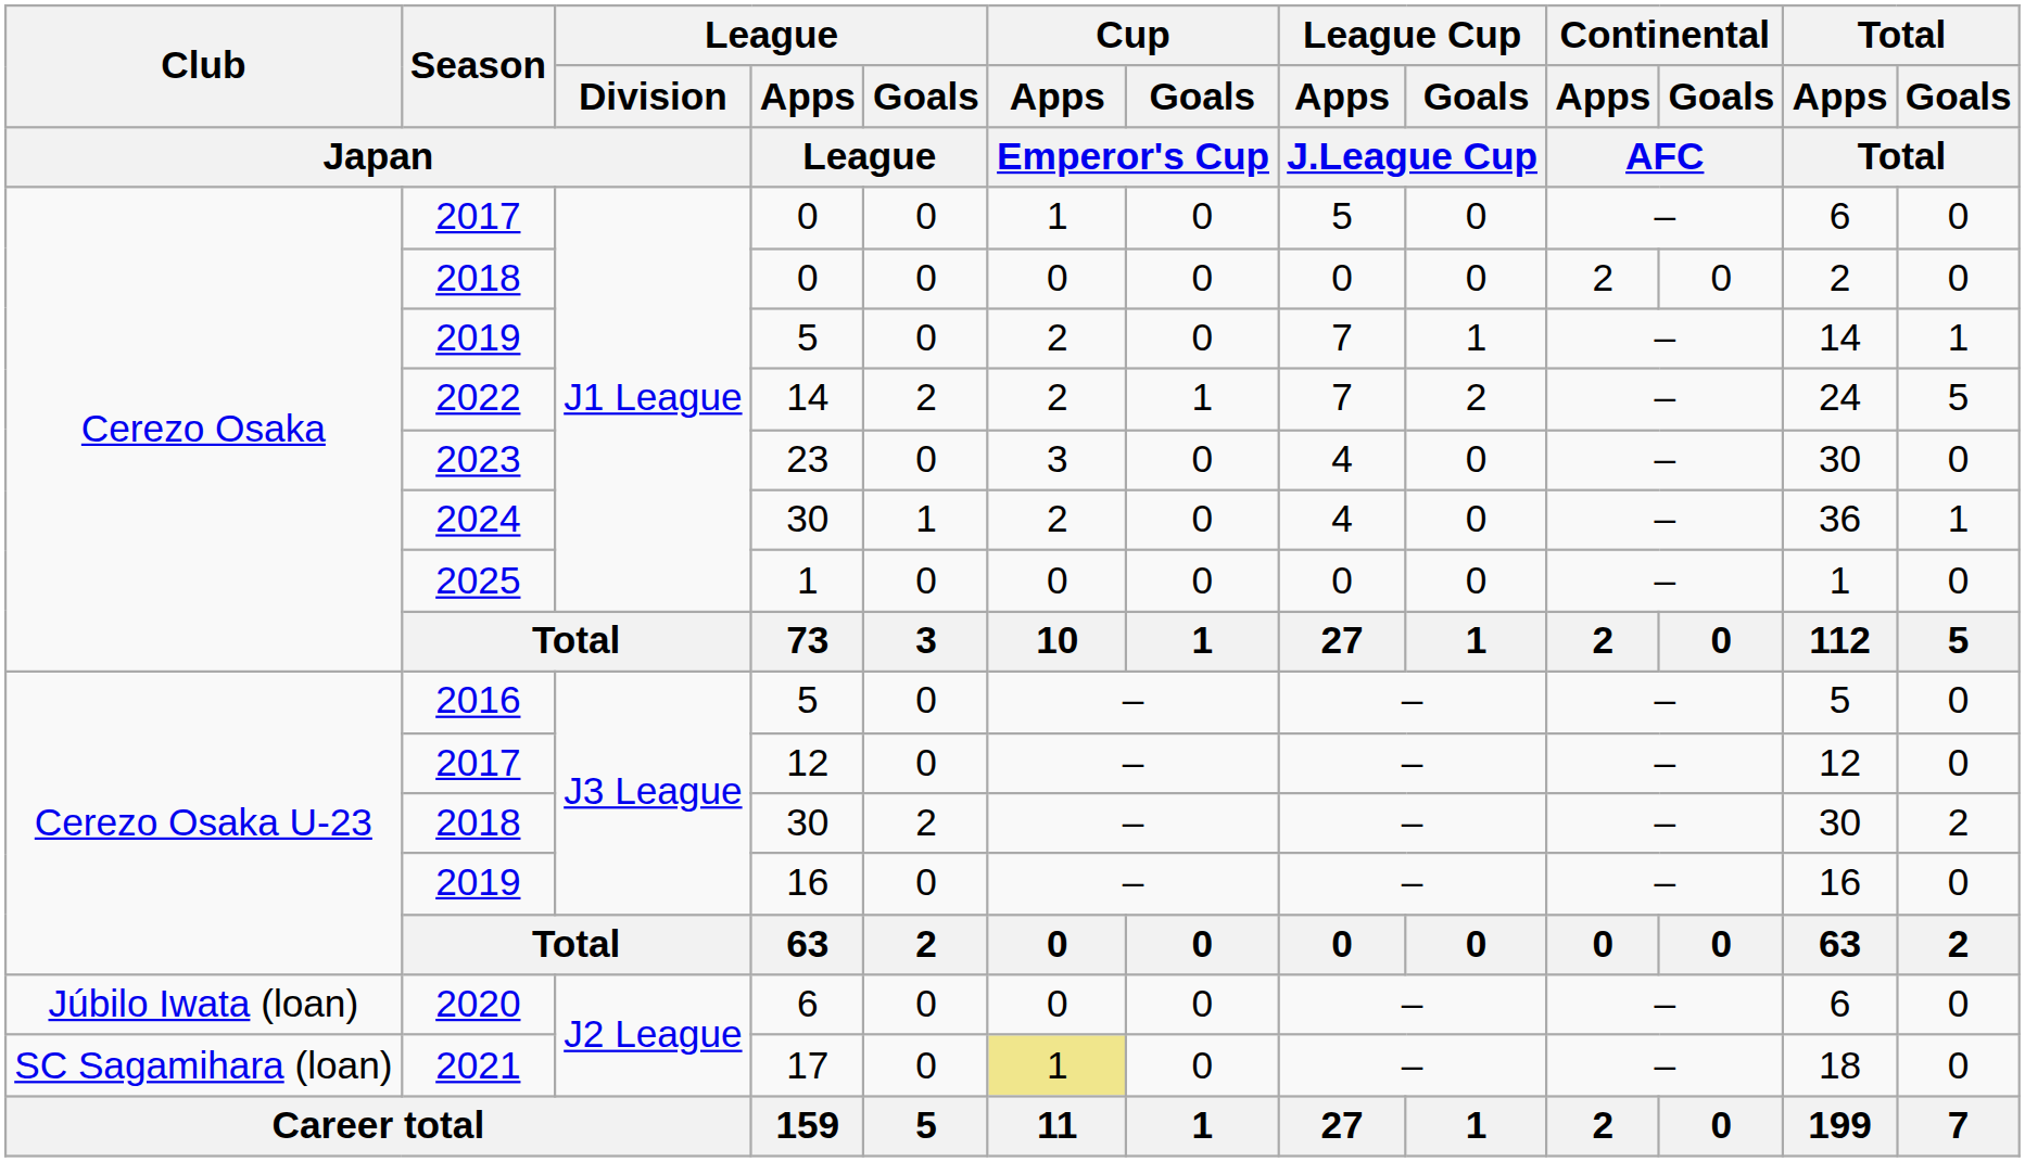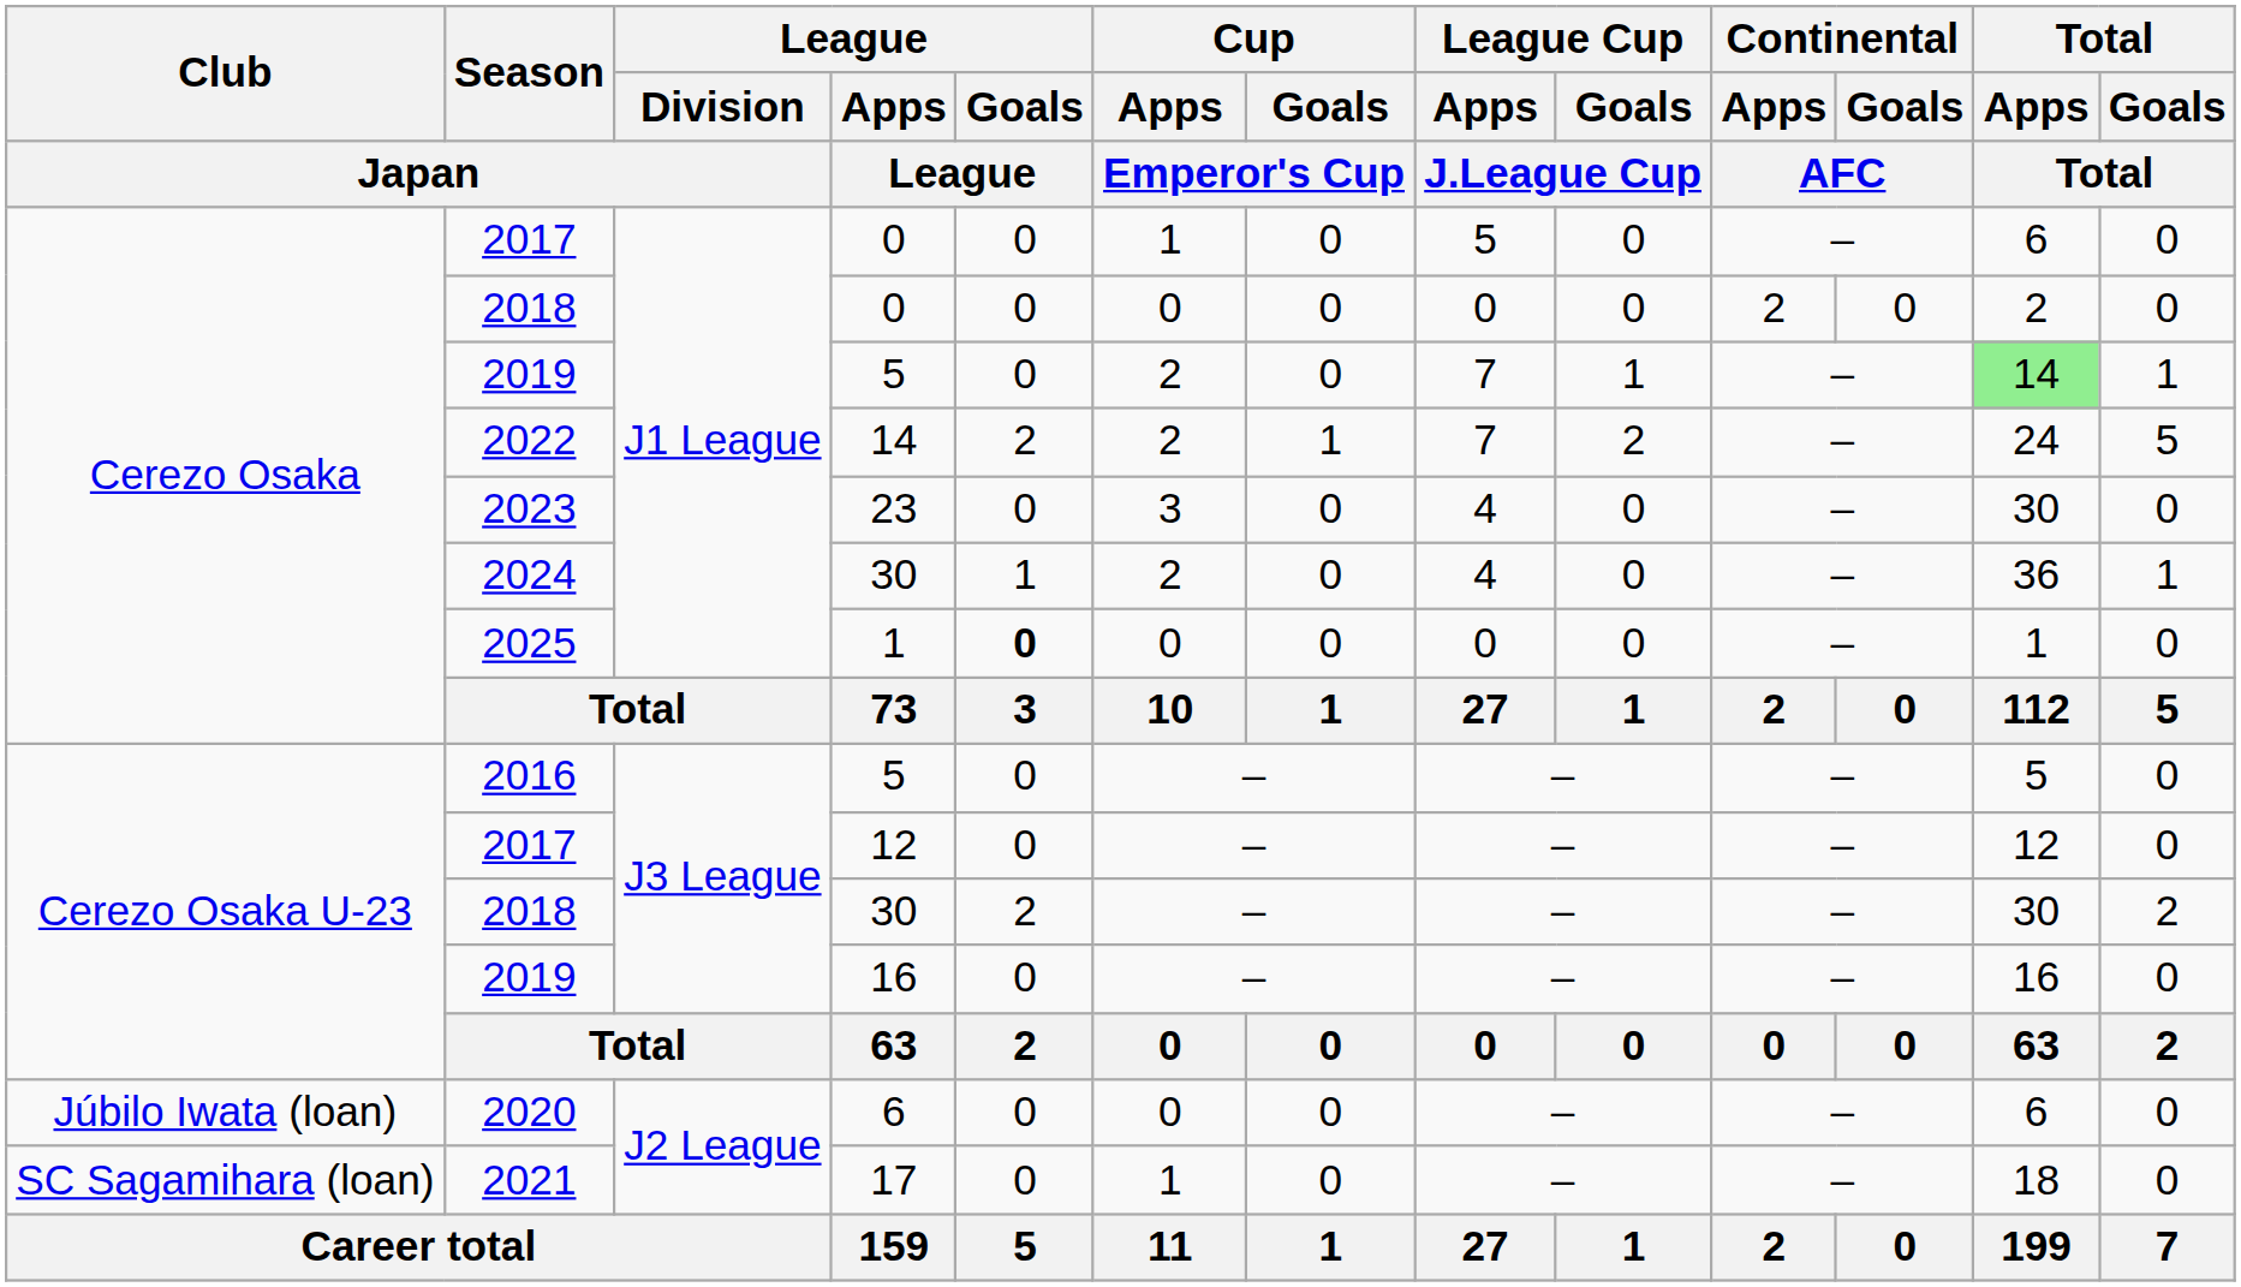2019 / 5 | Total / Apps / Total: no background -> lightgreen background
2025 | League / Goals / League: normal -> bold
2021 | Cup / Apps / Emperor's Cup: khaki background -> no background
